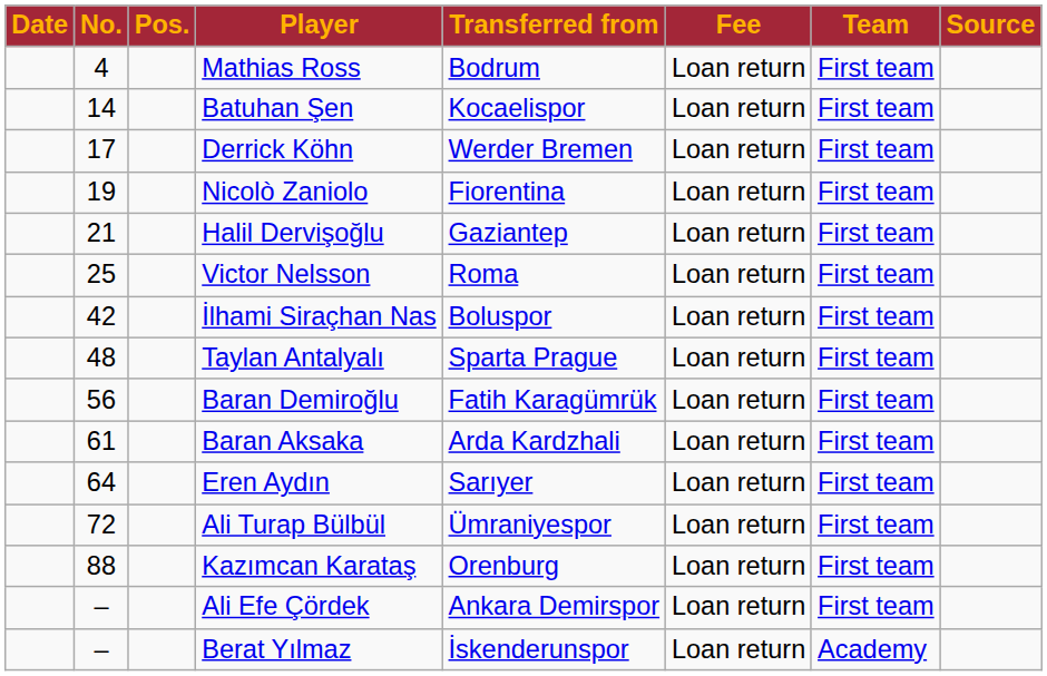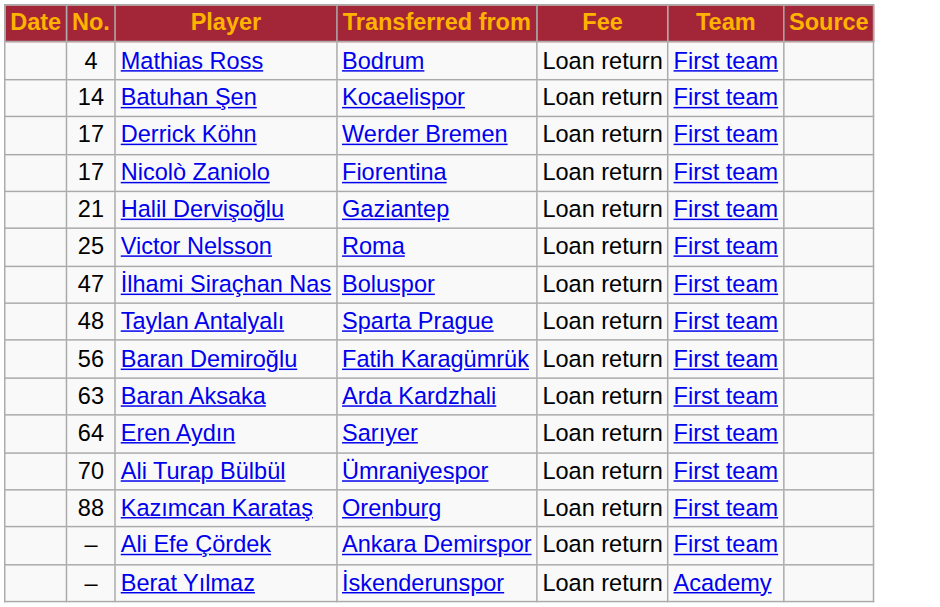- column: Pos.
Nicolò Zaniolo | No.: 19 -> 17
İlhami Siraçhan Nas | No.: 42 -> 47
Baran Aksaka | No.: 61 -> 63
Ali Turap Bülbül | No.: 72 -> 70
